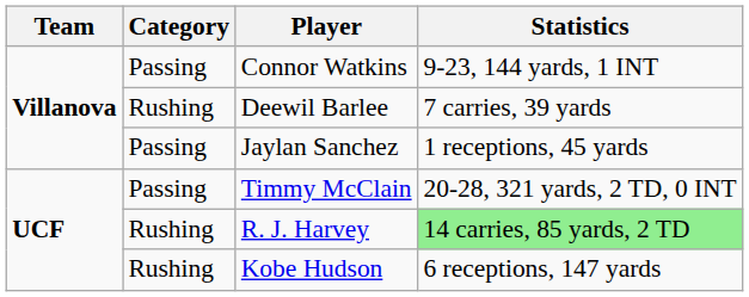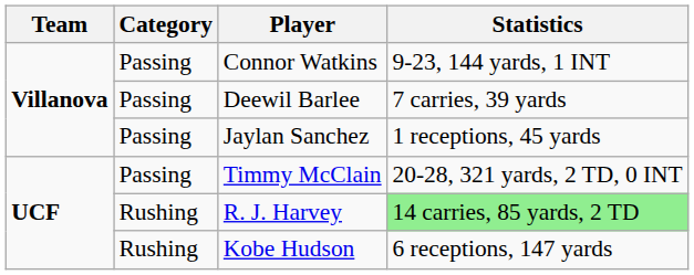Deewil Barlee | Category: Rushing -> Passing
